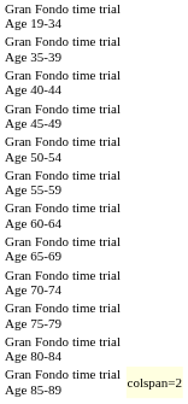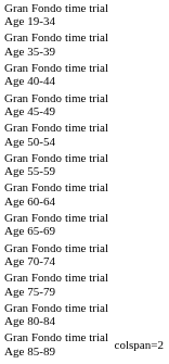Gran Fondo time trial Age 85-89 | column 2: lightyellow background -> no background
